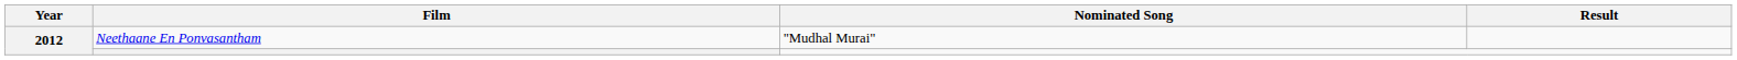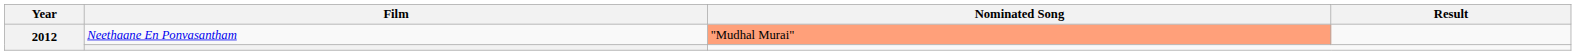2012 / Neethaane En Ponvasantham | Nominated Song: no background -> lightsalmon background
